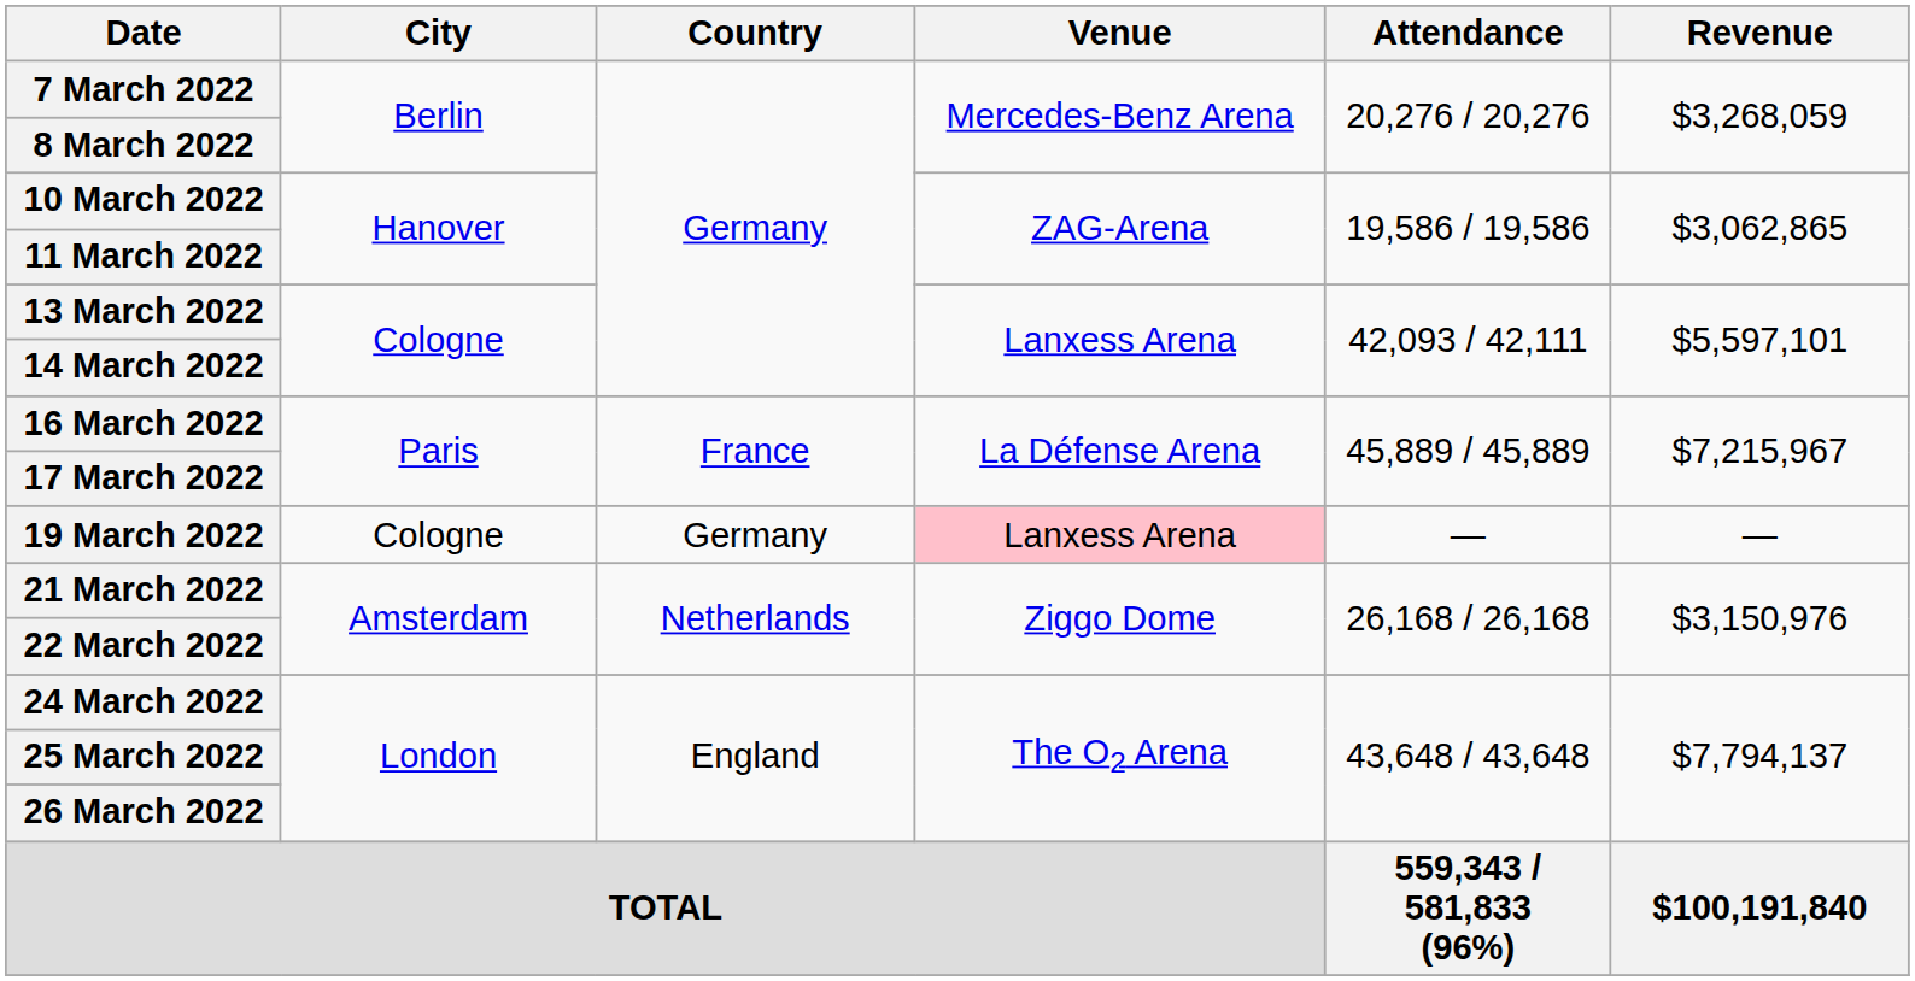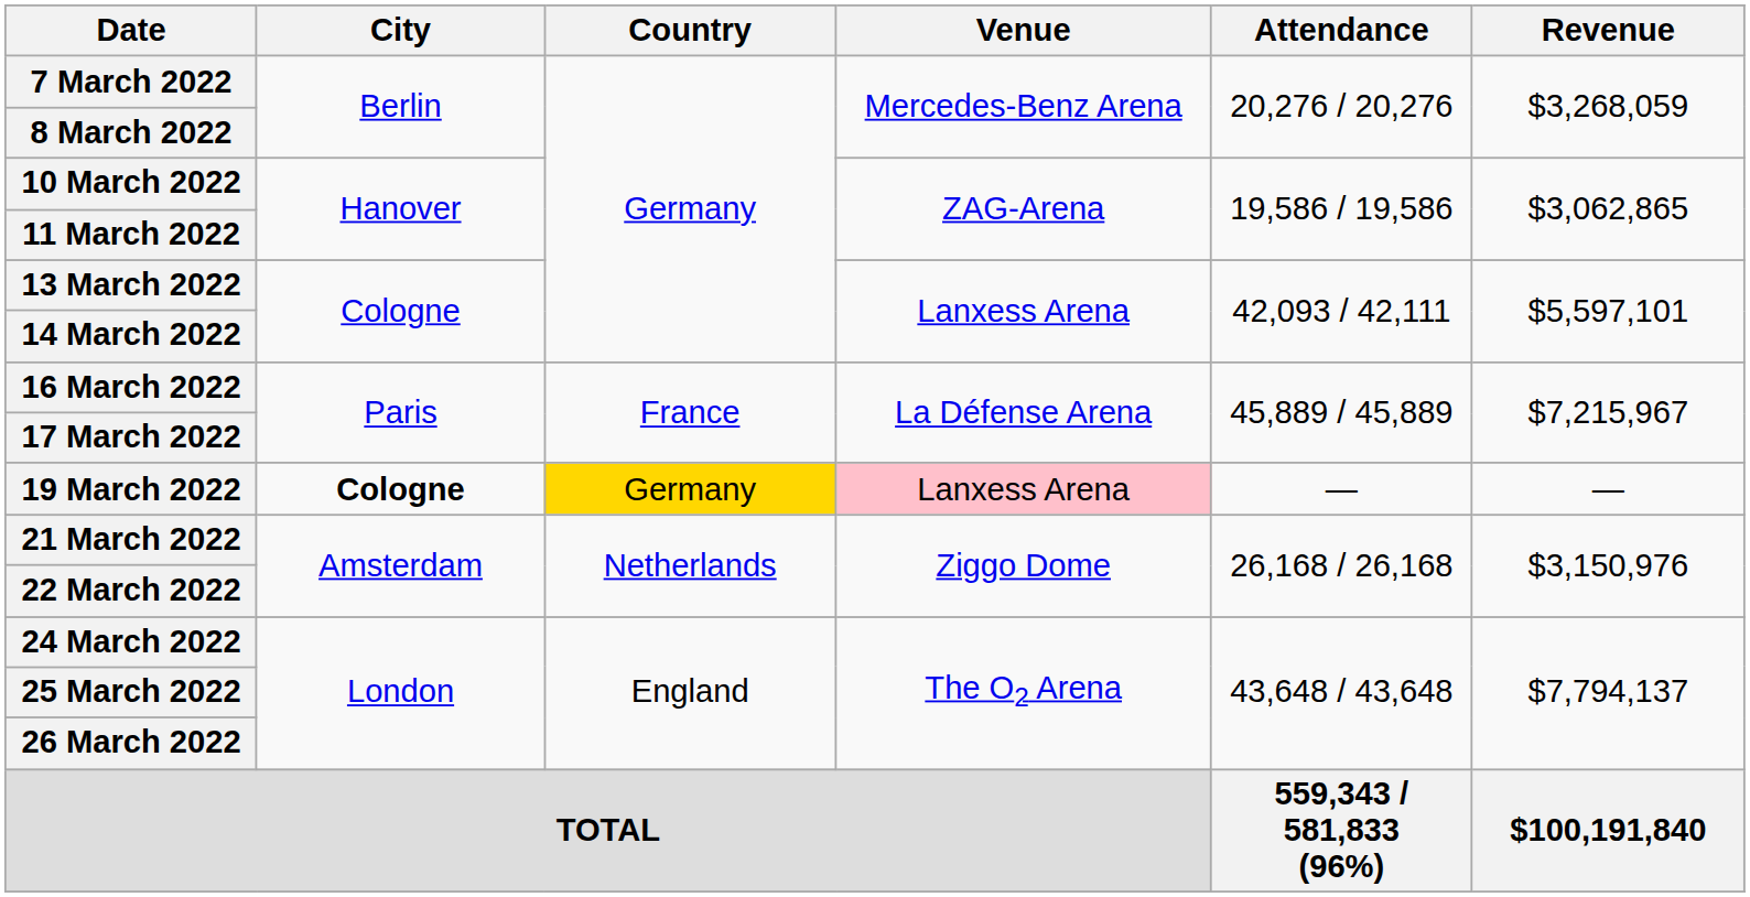19 March 2022 | City: normal -> bold
19 March 2022 | Country: no background -> gold background
